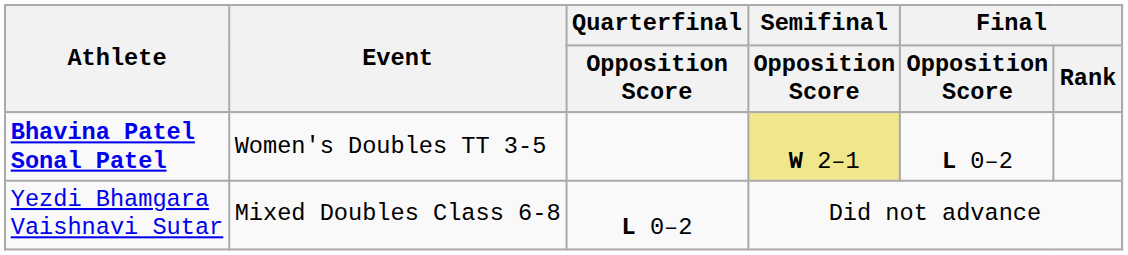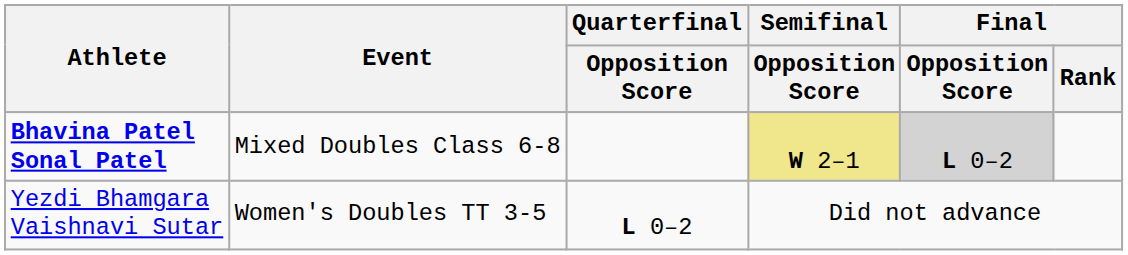Bhavina Patel Sonal Patel | Event: Women's Doubles TT 3-5 -> Mixed Doubles Class 6-8
Bhavina Patel Sonal Patel | Final / Opposition Score: no background -> lightgrey background
Yezdi Bhamgara Vaishnavi Sutar | Event: Mixed Doubles Class 6-8 -> Women's Doubles TT 3-5
